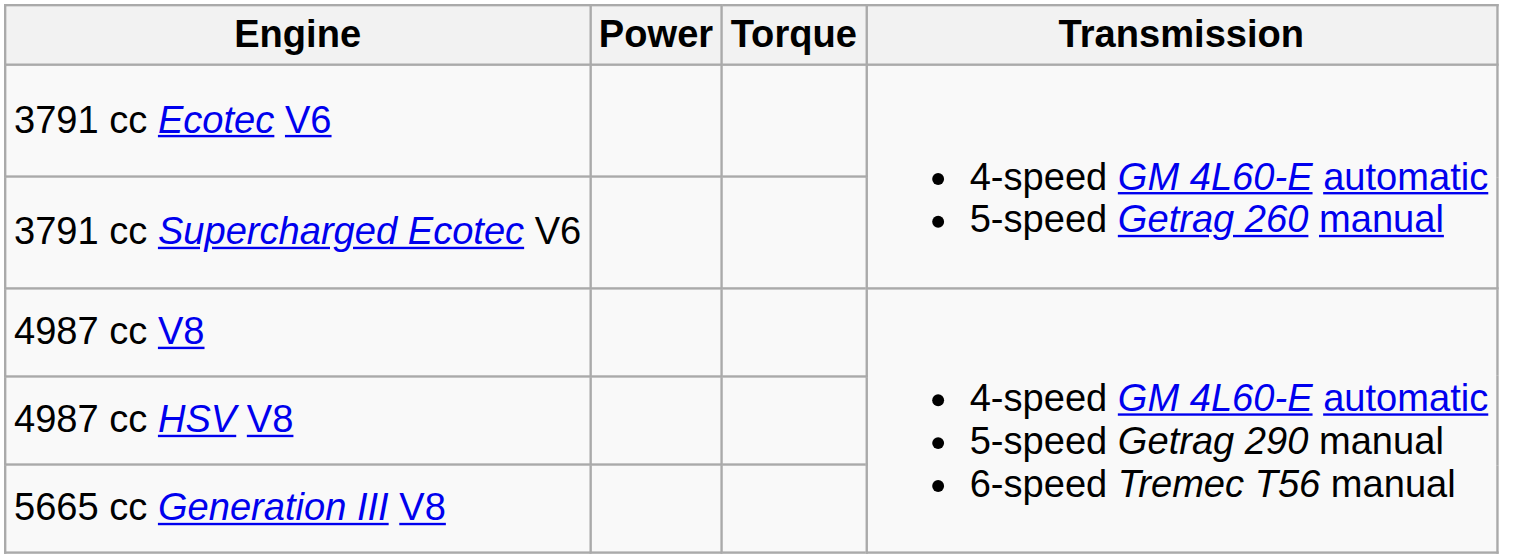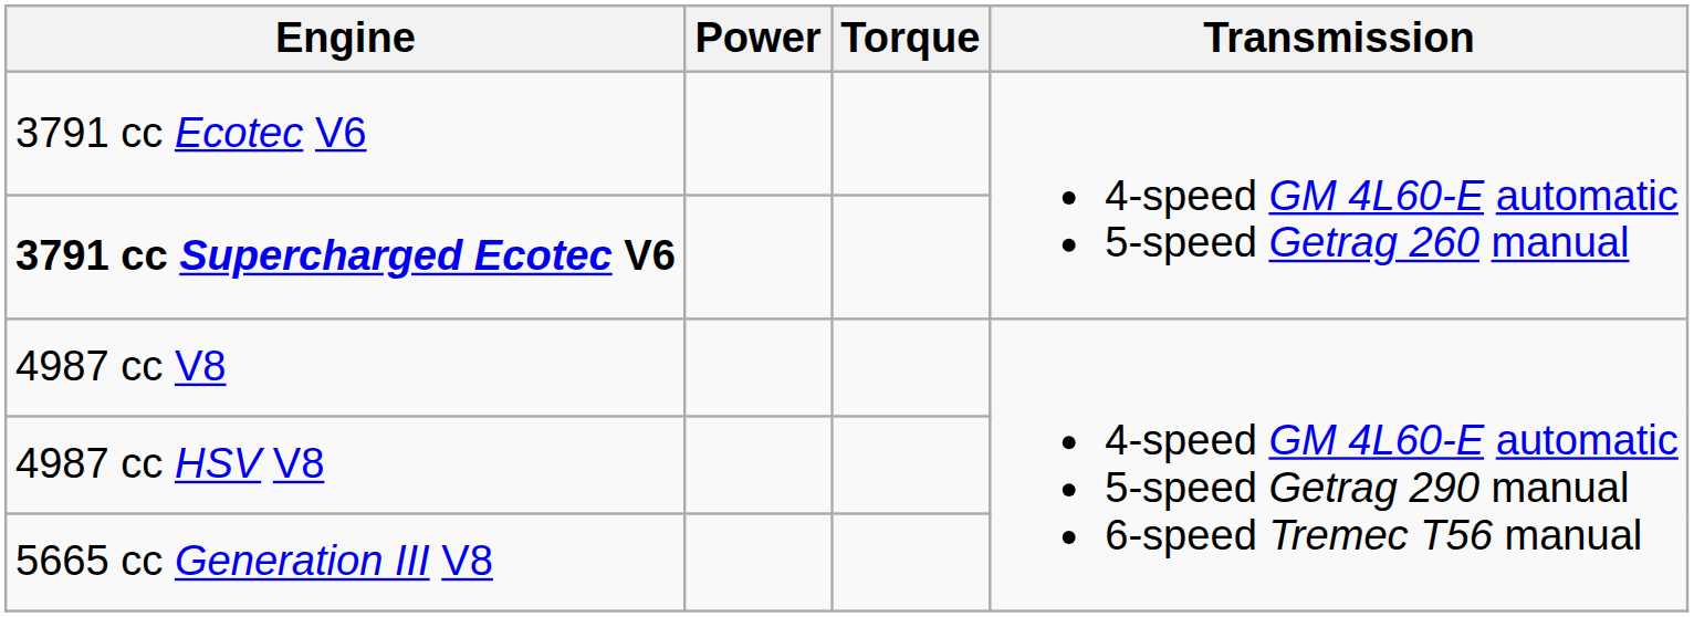3791 cc Supercharged Ecotec V6 | Engine: normal -> bold
